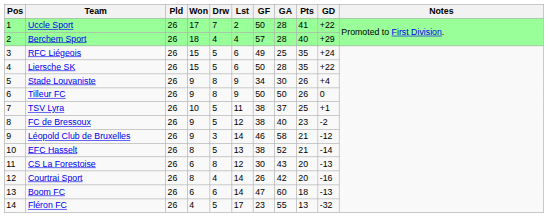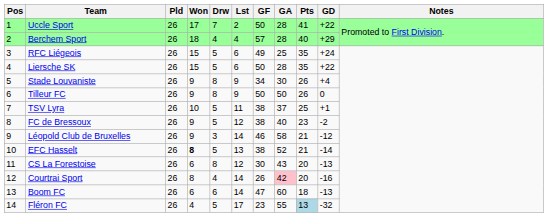EFC Hasselt | Won: normal -> bold
Courtrai Sport | GA: no background -> pink background
Fléron FC | Pts: no background -> lightblue background
